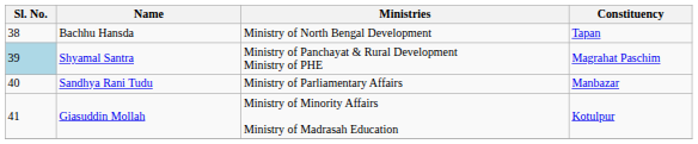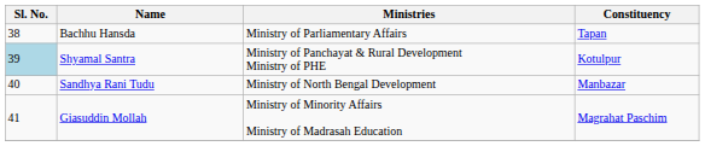Bachhu Hansda | Ministries: Ministry of North Bengal Development -> Ministry of Parliamentary Affairs
Shyamal Santra | Constituency: Magrahat Paschim -> Kotulpur
Sandhya Rani Tudu | Ministries: Ministry of Parliamentary Affairs -> Ministry of North Bengal Development
Giasuddin Mollah | Constituency: Kotulpur -> Magrahat Paschim
